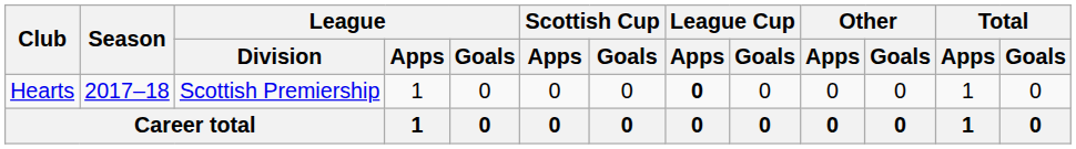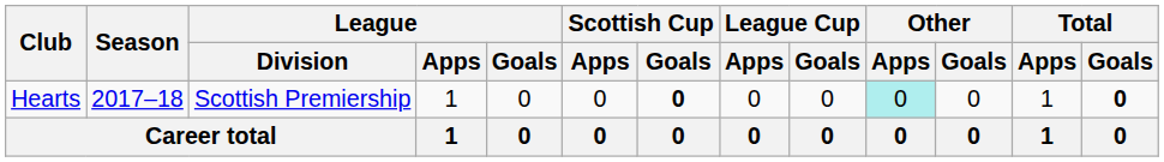Hearts | Scottish Cup / Goals: normal -> bold
Hearts | League Cup / Apps: bold -> normal
Hearts | Other / Apps: no background -> paleturquoise background
Hearts | Total / Goals: normal -> bold
